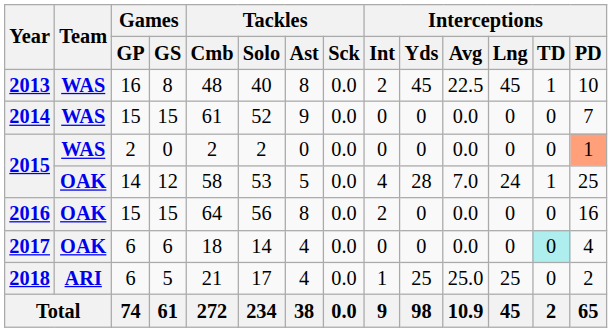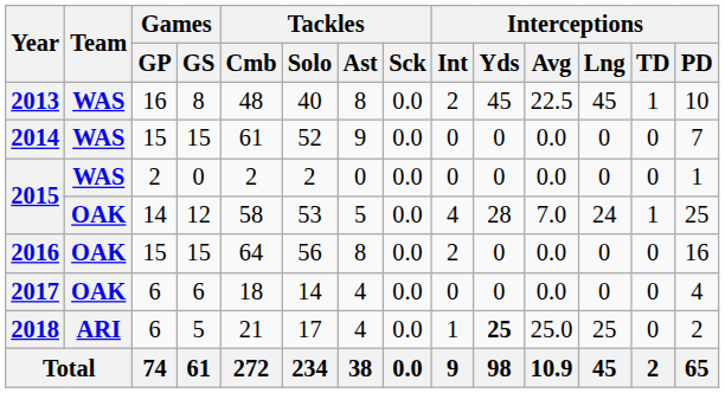2015 / 0 | Interceptions / PD: lightsalmon background -> no background
2017 | Interceptions / TD: paleturquoise background -> no background
2018 | Interceptions / Yds: normal -> bold
